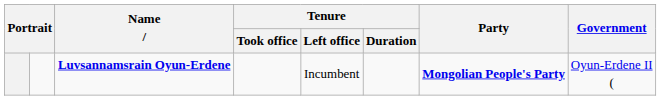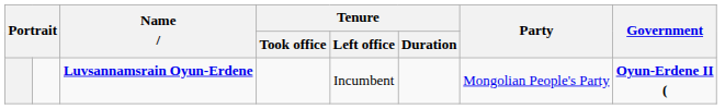Luvsannamsrain Oyun-Erdene | Party: bold -> normal
Luvsannamsrain Oyun-Erdene | Government: normal -> bold
